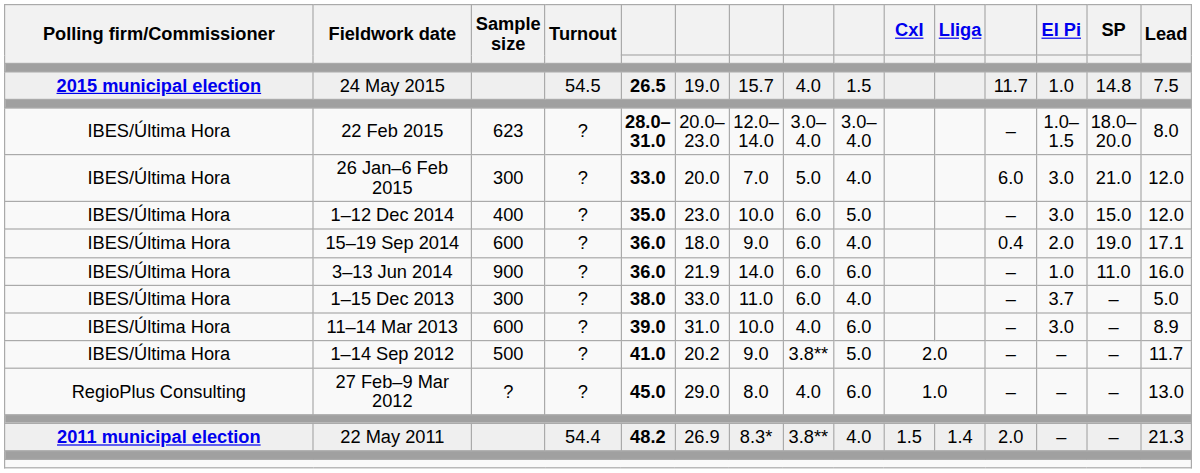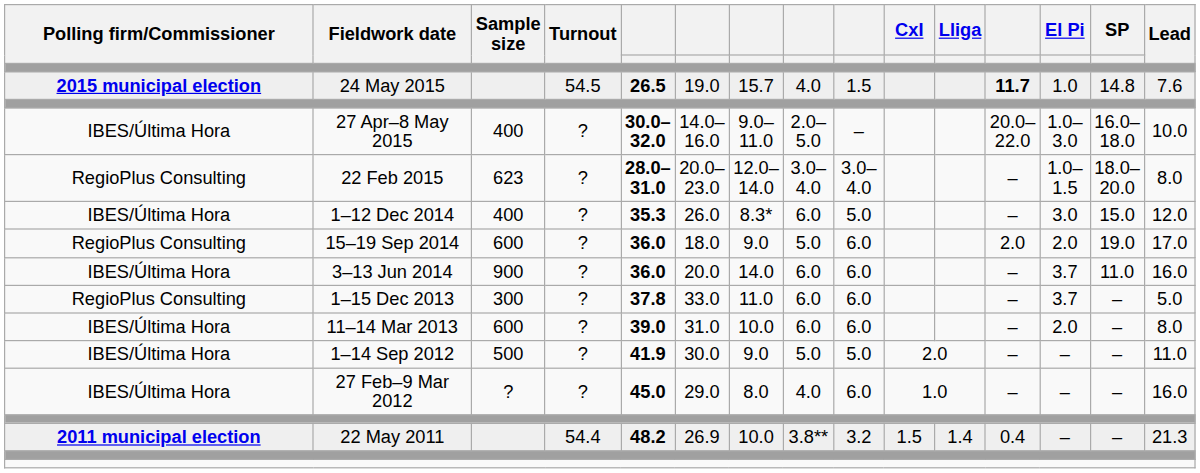24 May 2015 | column 12: normal -> bold
24 May 2015 | Lead: 7.5 -> 7.6
+ row: IBES/Última Hora | 27 Apr–8 May 2015 | 400 | ? | 30.0– 32.0 | 14.0– 16.0 | 9.0– 11.0 | 2.0– 5.0 | – | 20.0– 22.0 | 1.0– 3.0 | 16.0– 18.0 | 10.0
22 Feb 2015 | Polling firm/Commissioner: IBES/Última Hora -> RegioPlus Consulting
- row: IBES/Última Hora | 26 Jan–6 Feb 2015 | 300 | ? | 33.0 | 20.0 | 7.0 | 5.0 | 4.0 | 6.0 | 3.0 | 21.0 | 12.0
1–12 Dec 2014 | column 5: 35.0 -> 35.3
1–12 Dec 2014 | column 6: 23.0 -> 26.0
1–12 Dec 2014 | column 7: 10.0 -> 8.3*
15–19 Sep 2014 | Polling firm/Commissioner: IBES/Última Hora -> RegioPlus Consulting
15–19 Sep 2014 | column 8: 6.0 -> 5.0
15–19 Sep 2014 | column 9: 4.0 -> 6.0
15–19 Sep 2014 | column 12: 0.4 -> 2.0
15–19 Sep 2014 | Lead: 17.1 -> 17.0
3–13 Jun 2014 | column 6: 21.9 -> 20.0
3–13 Jun 2014 | El Pi: 1.0 -> 3.7
1–15 Dec 2013 | Polling firm/Commissioner: IBES/Última Hora -> RegioPlus Consulting
1–15 Dec 2013 | column 5: 38.0 -> 37.8
1–15 Dec 2013 | column 9: 4.0 -> 6.0
11–14 Mar 2013 | column 8: 4.0 -> 6.0
11–14 Mar 2013 | El Pi: 3.0 -> 2.0
11–14 Mar 2013 | Lead: 8.9 -> 8.0
1–14 Sep 2012 | column 5: 41.0 -> 41.9
1–14 Sep 2012 | column 6: 20.2 -> 30.0
1–14 Sep 2012 | column 8: 3.8** -> 5.0
1–14 Sep 2012 | Lead: 11.7 -> 11.0
27 Feb–9 Mar 2012 | Polling firm/Commissioner: RegioPlus Consulting -> IBES/Última Hora
27 Feb–9 Mar 2012 | Lead: 13.0 -> 16.0
22 May 2011 | column 7: 8.3* -> 10.0
22 May 2011 | column 9: 4.0 -> 3.2
22 May 2011 | column 12: 2.0 -> 0.4
